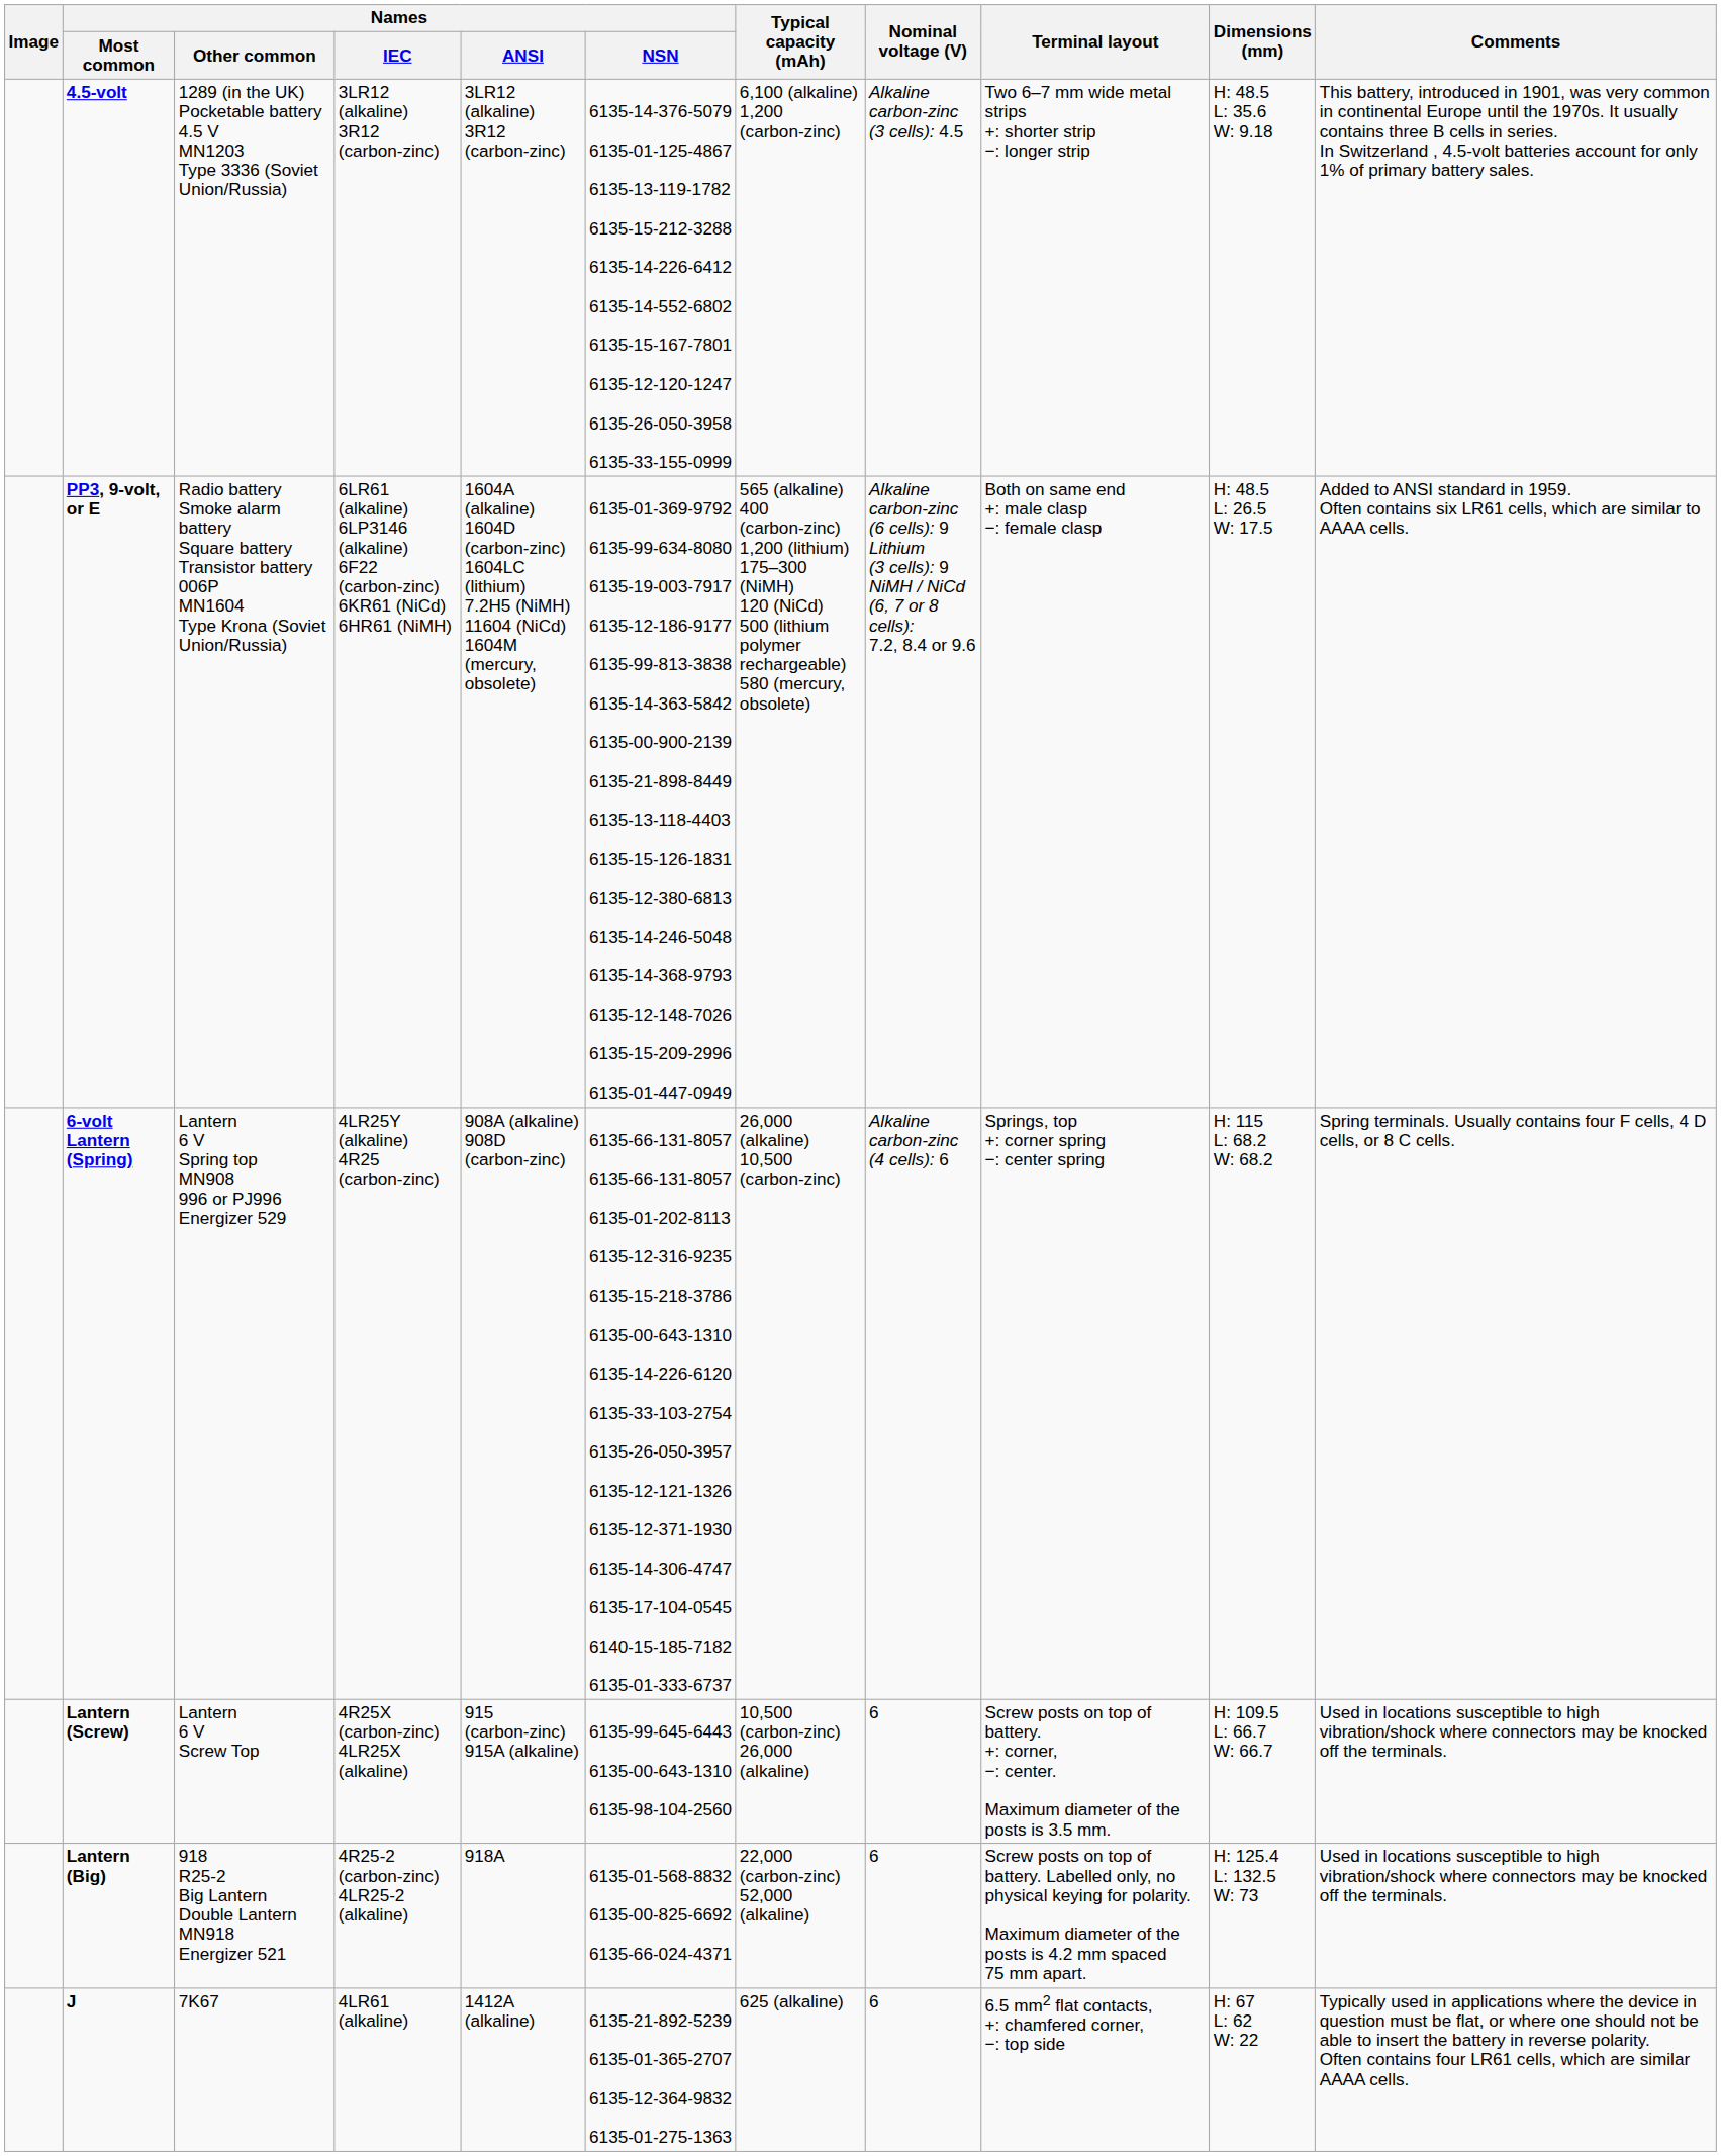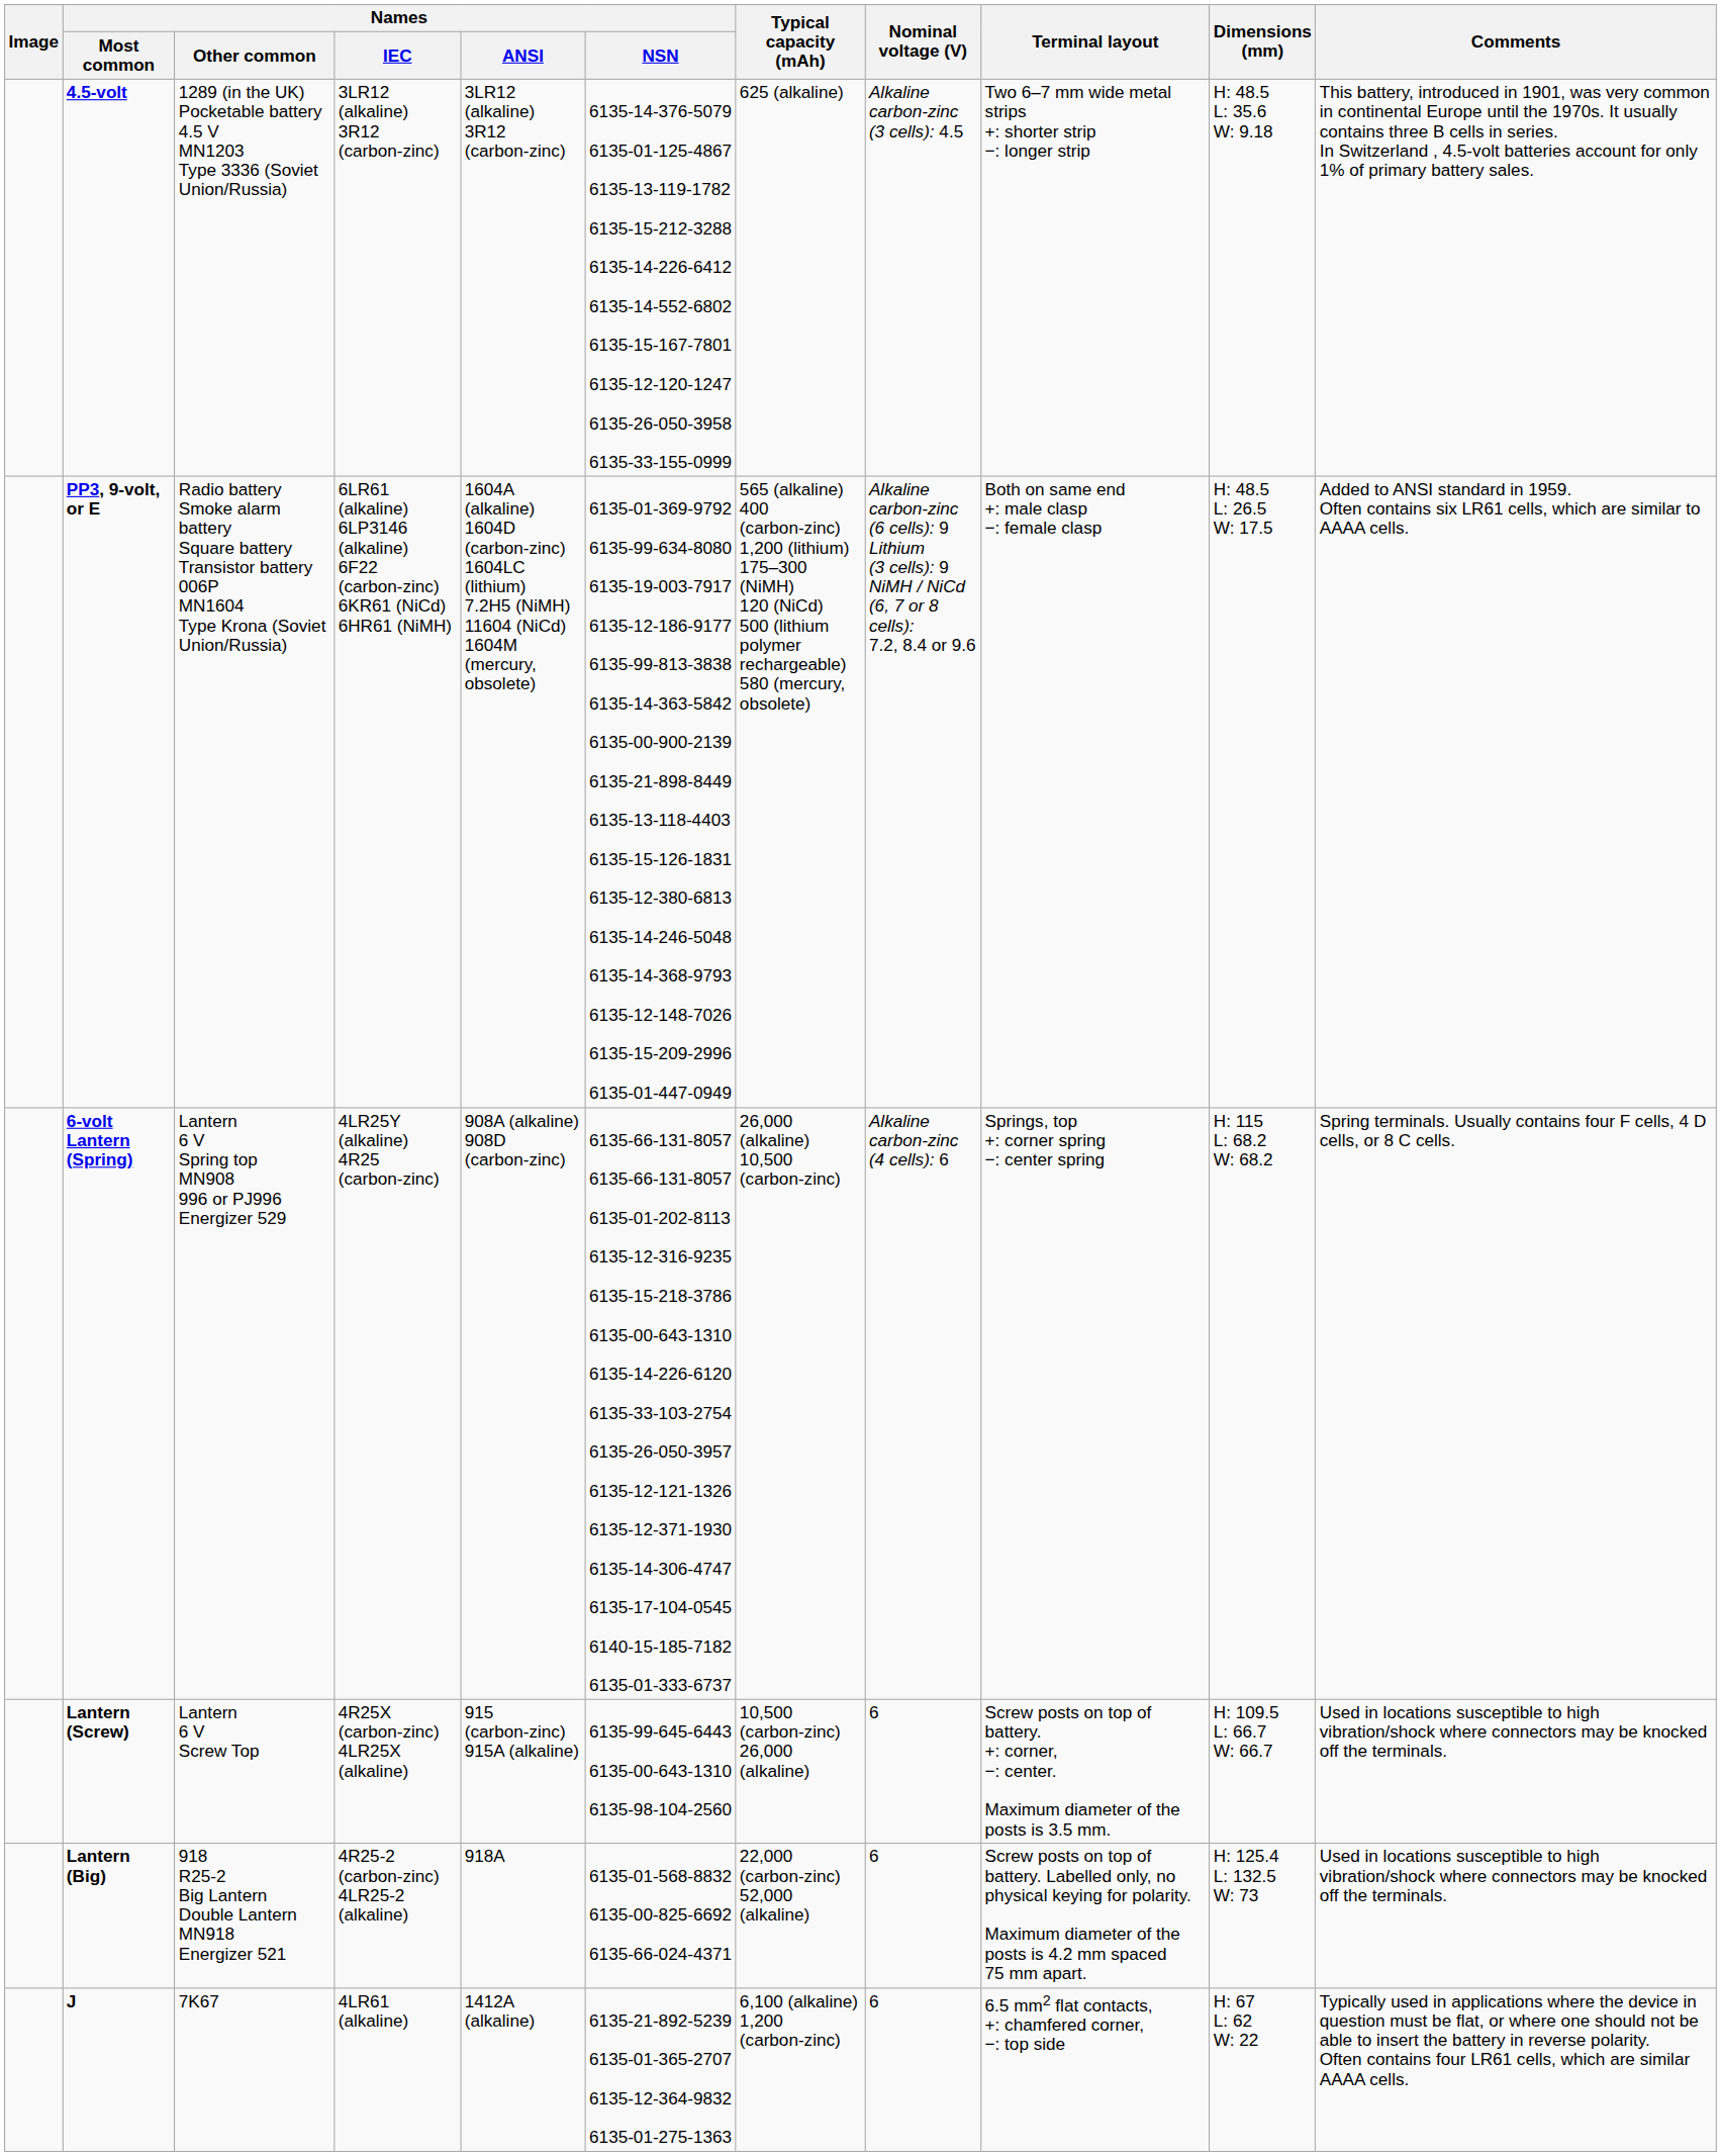4.5-volt | Typical capacity (mAh): 6,100 (alkaline) 1,200 (carbon‑zinc) -> 625 (alkaline)
J | Typical capacity (mAh): 625 (alkaline) -> 6,100 (alkaline) 1,200 (carbon‑zinc)
